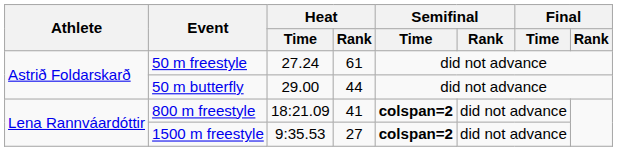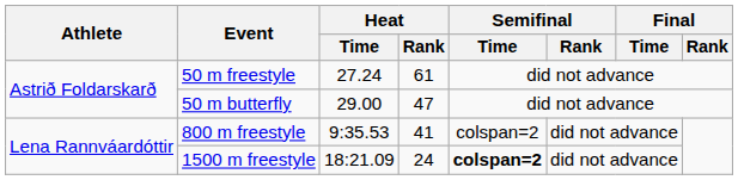50 m butterfly | Heat / Rank: 44 -> 47
800 m freestyle | Heat / Time: 18:21.09 -> 9:35.53
800 m freestyle | Semifinal / Time: bold -> normal
1500 m freestyle | Heat / Time: 9:35.53 -> 18:21.09
1500 m freestyle | Heat / Rank: 27 -> 24
